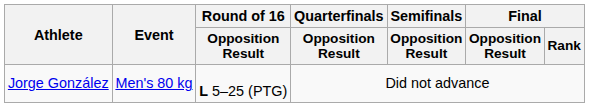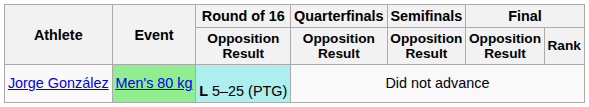Jorge González | Event: no background -> lightgreen background
Jorge González | Round of 16 / Opposition Result: no background -> paleturquoise background
